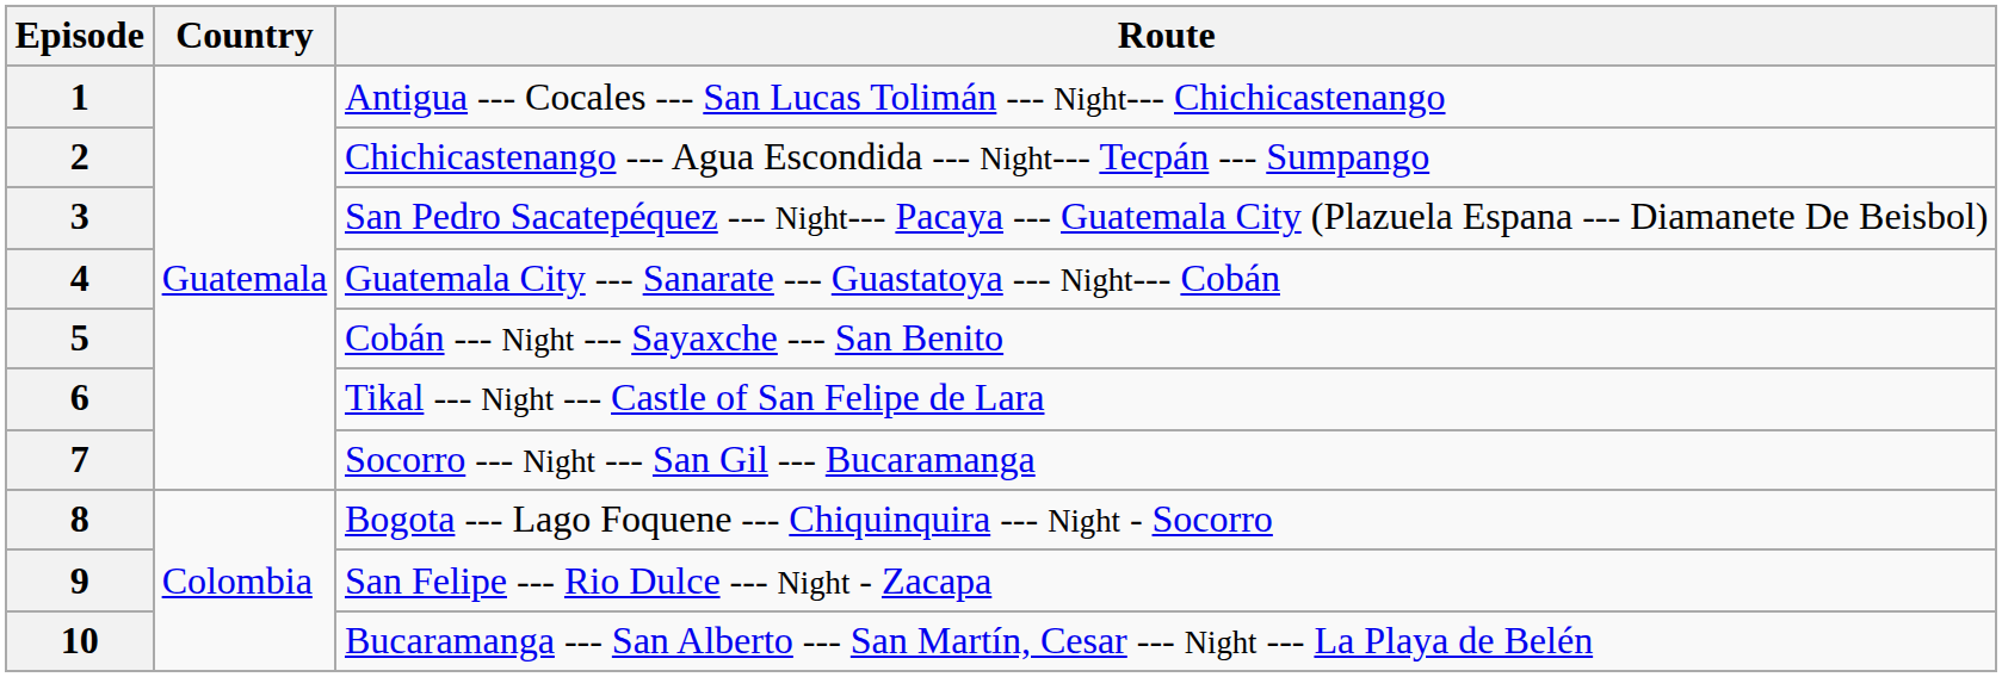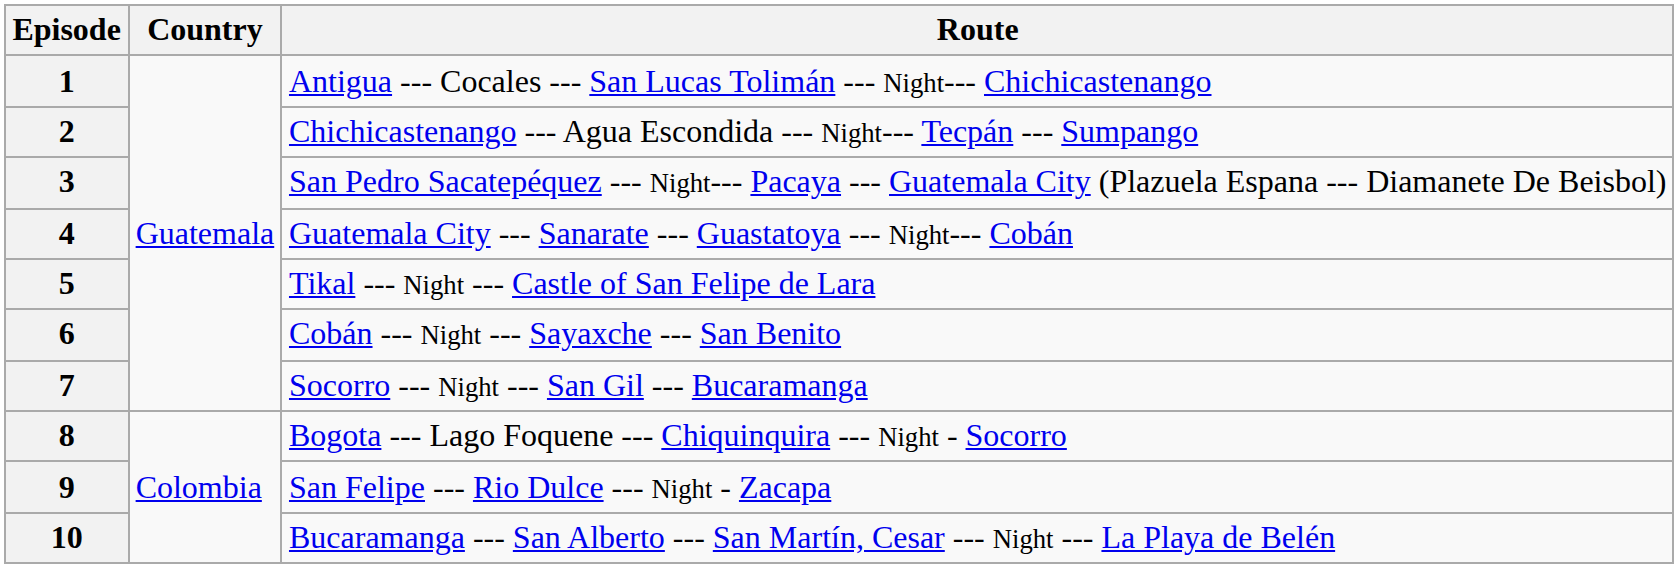5 | Route: Cobán --- Night --- Sayaxche --- San Benito -> Tikal --- Night --- Castle of San Felipe de Lara
6 | Route: Tikal --- Night --- Castle of San Felipe de Lara -> Cobán --- Night --- Sayaxche --- San Benito
